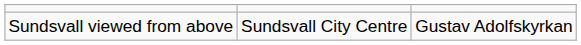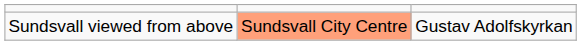Sundsvall viewed from above | column 2: no background -> lightsalmon background
